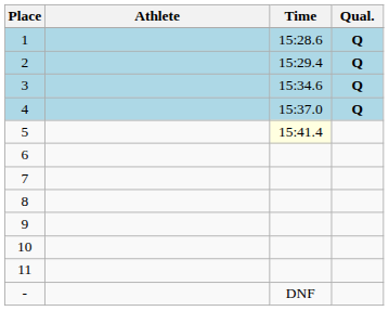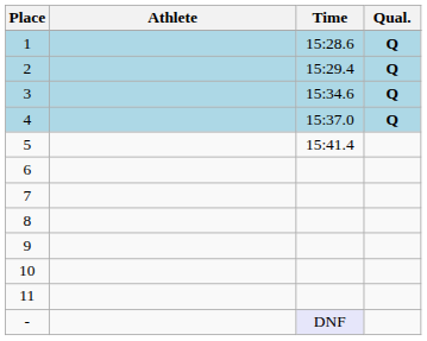5 | Time: lightyellow background -> no background
- | Time: no background -> lavender background
